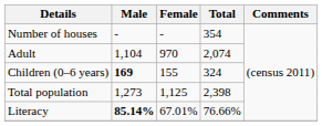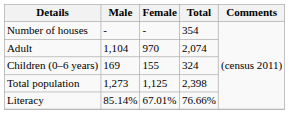Children (0–6 years) | Male: bold -> normal
Literacy | Male: bold -> normal
